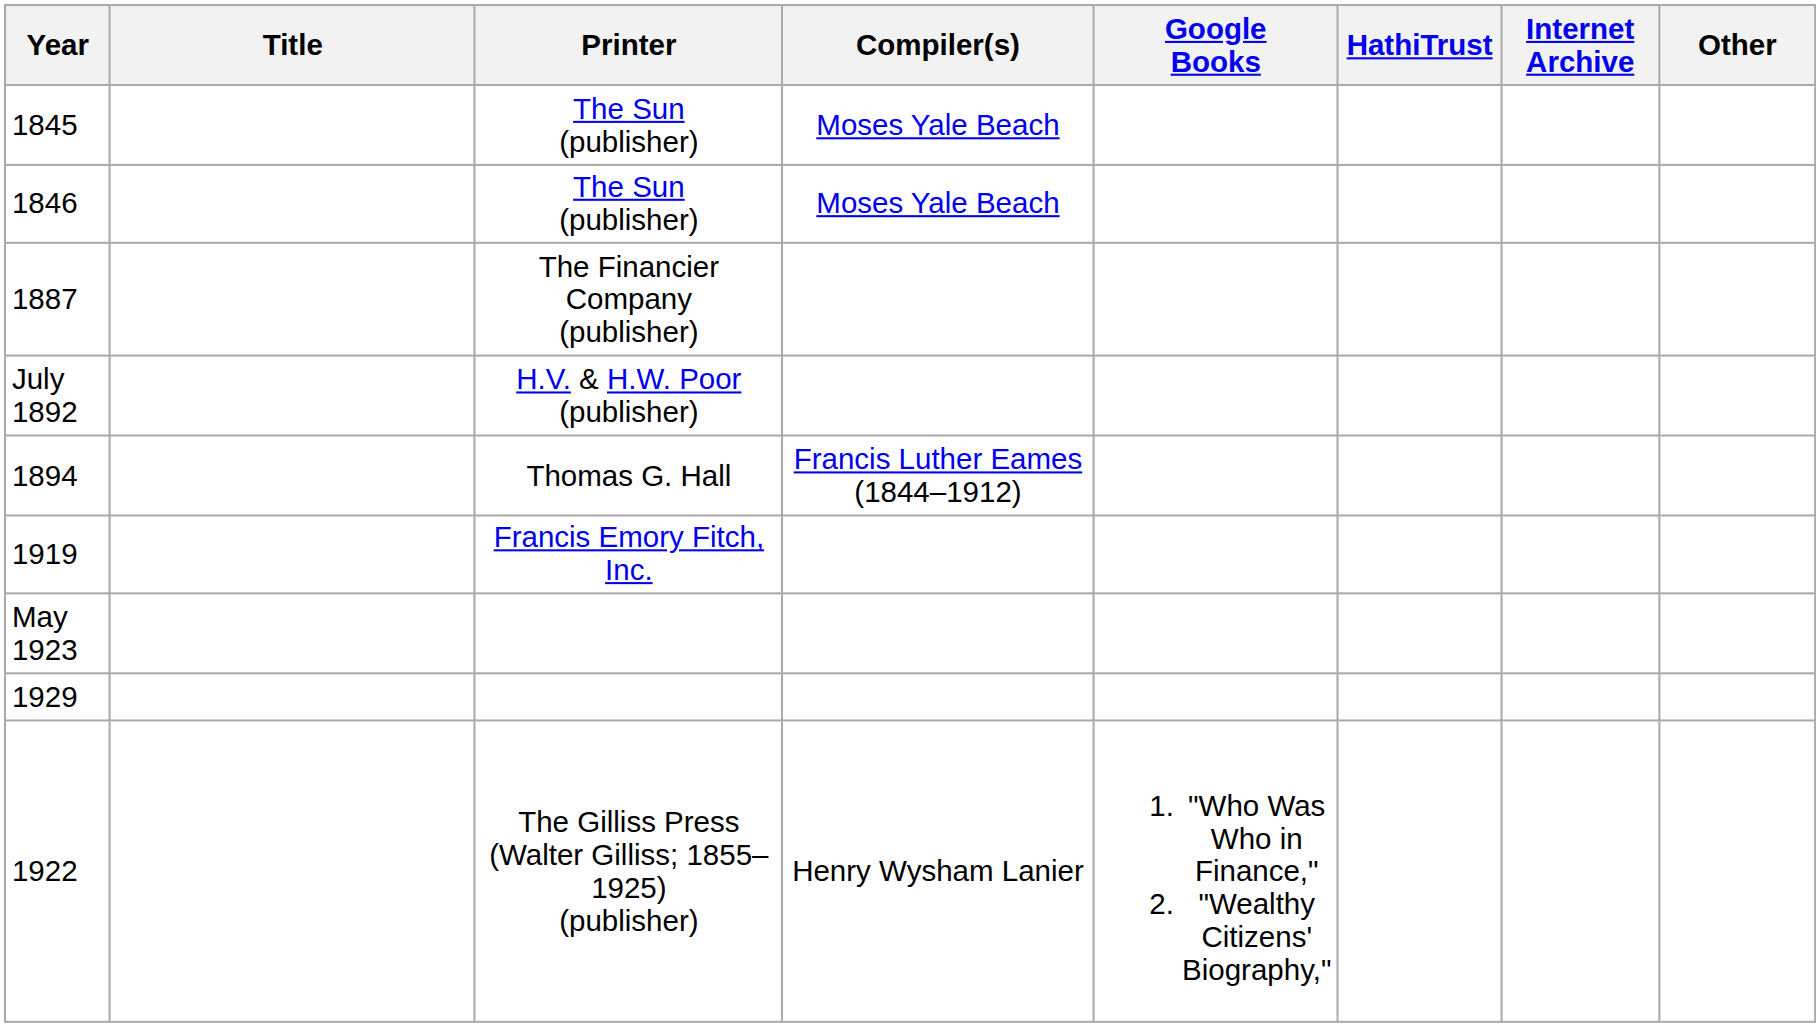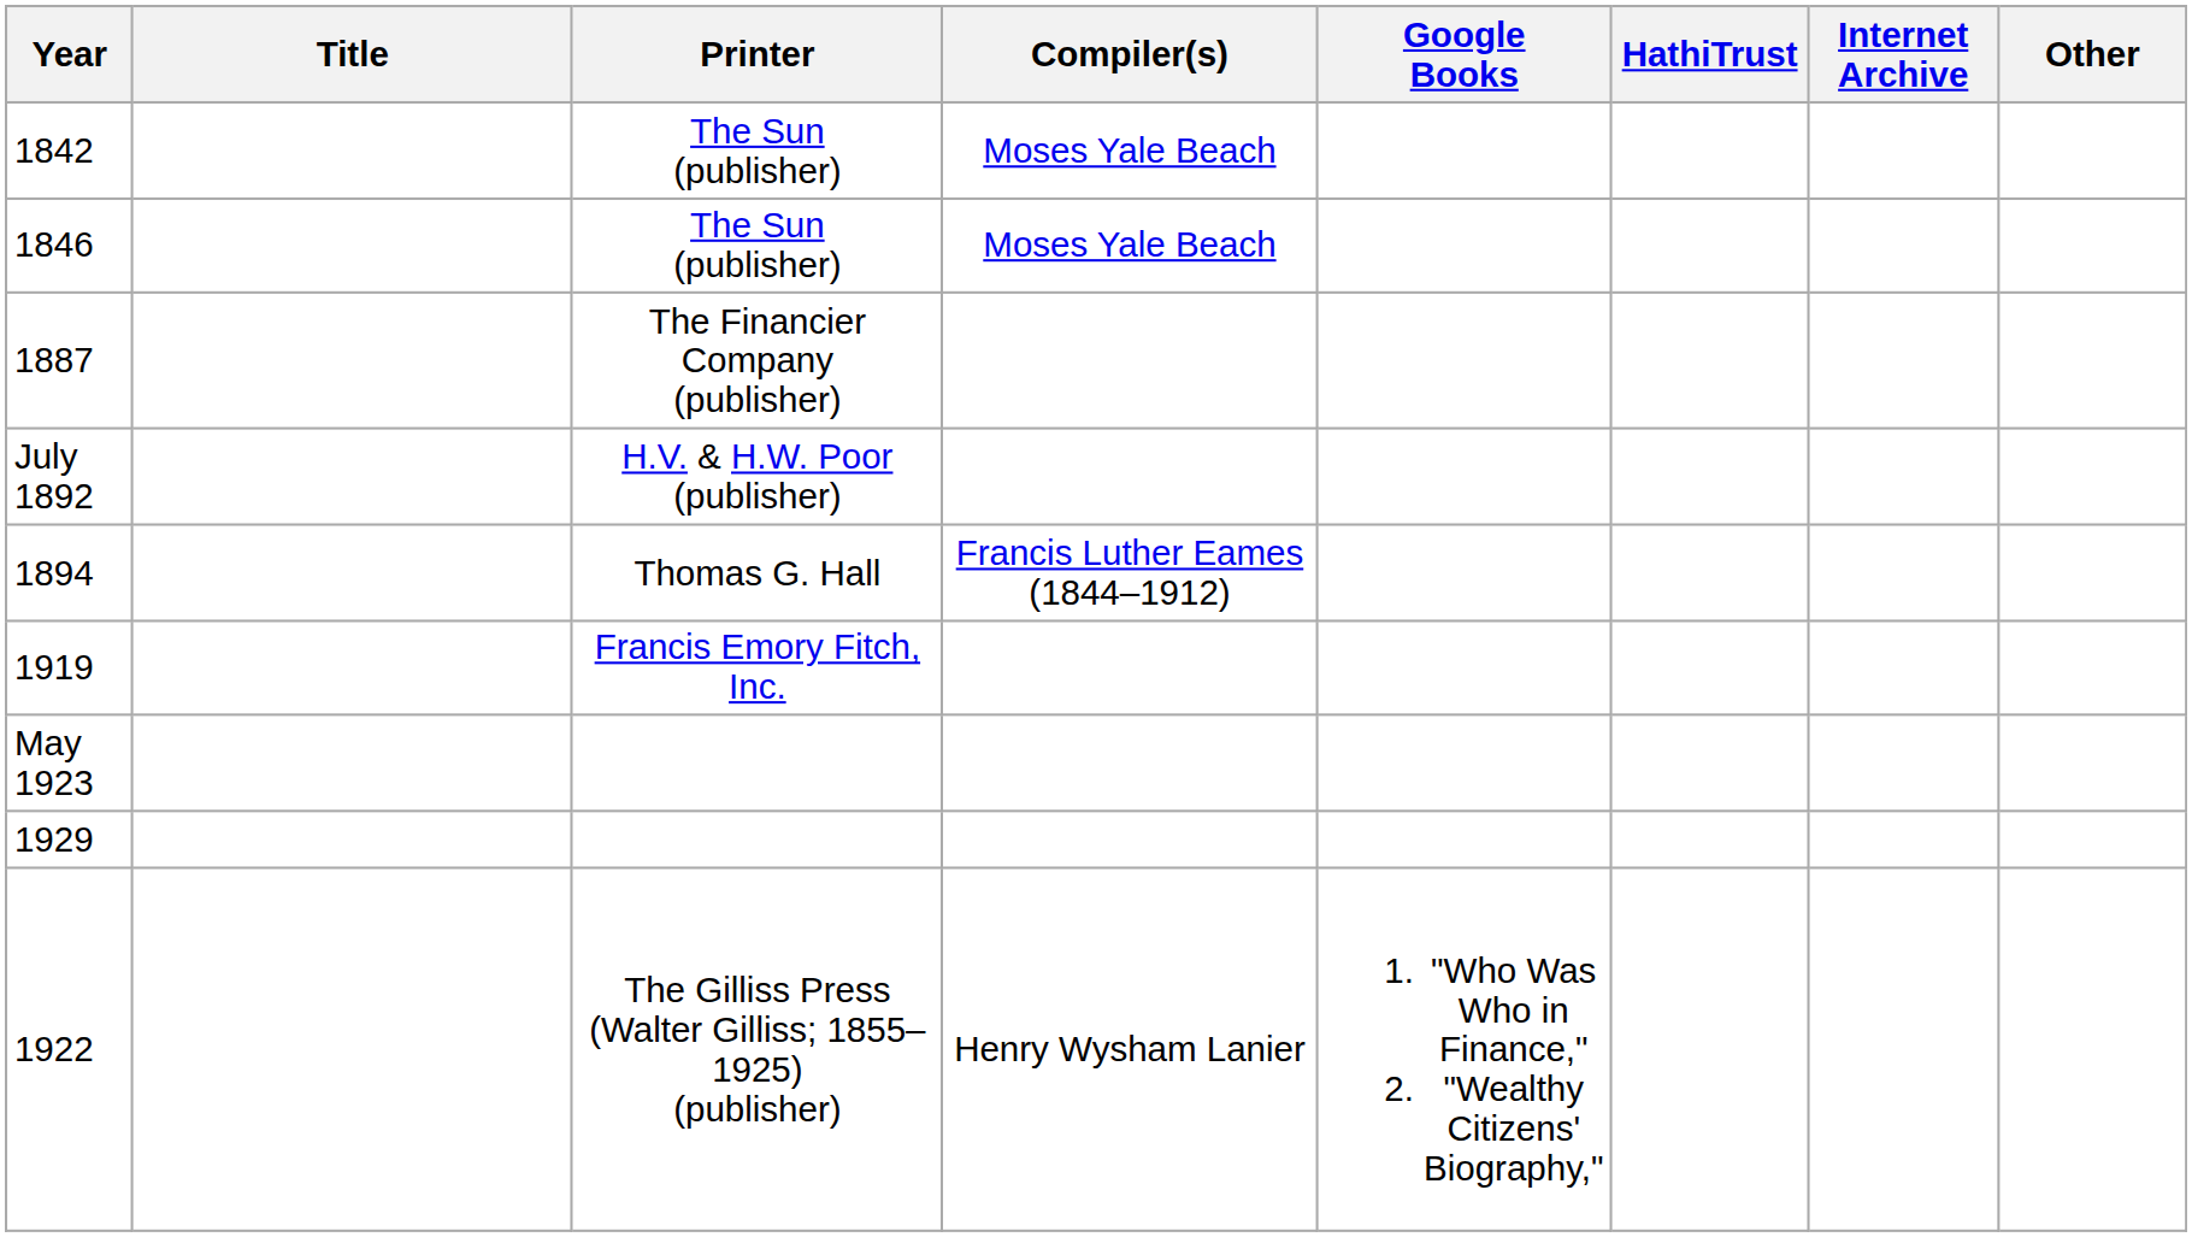+ row: 1842 | The Sun (publisher) | Moses Yale Beach
- row: 1845 | The Sun (publisher) | Moses Yale Beach
